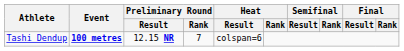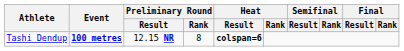Tashi Dendup | Preliminary Round / Rank: 7 -> 8
Tashi Dendup | Heat / Result: normal -> bold
